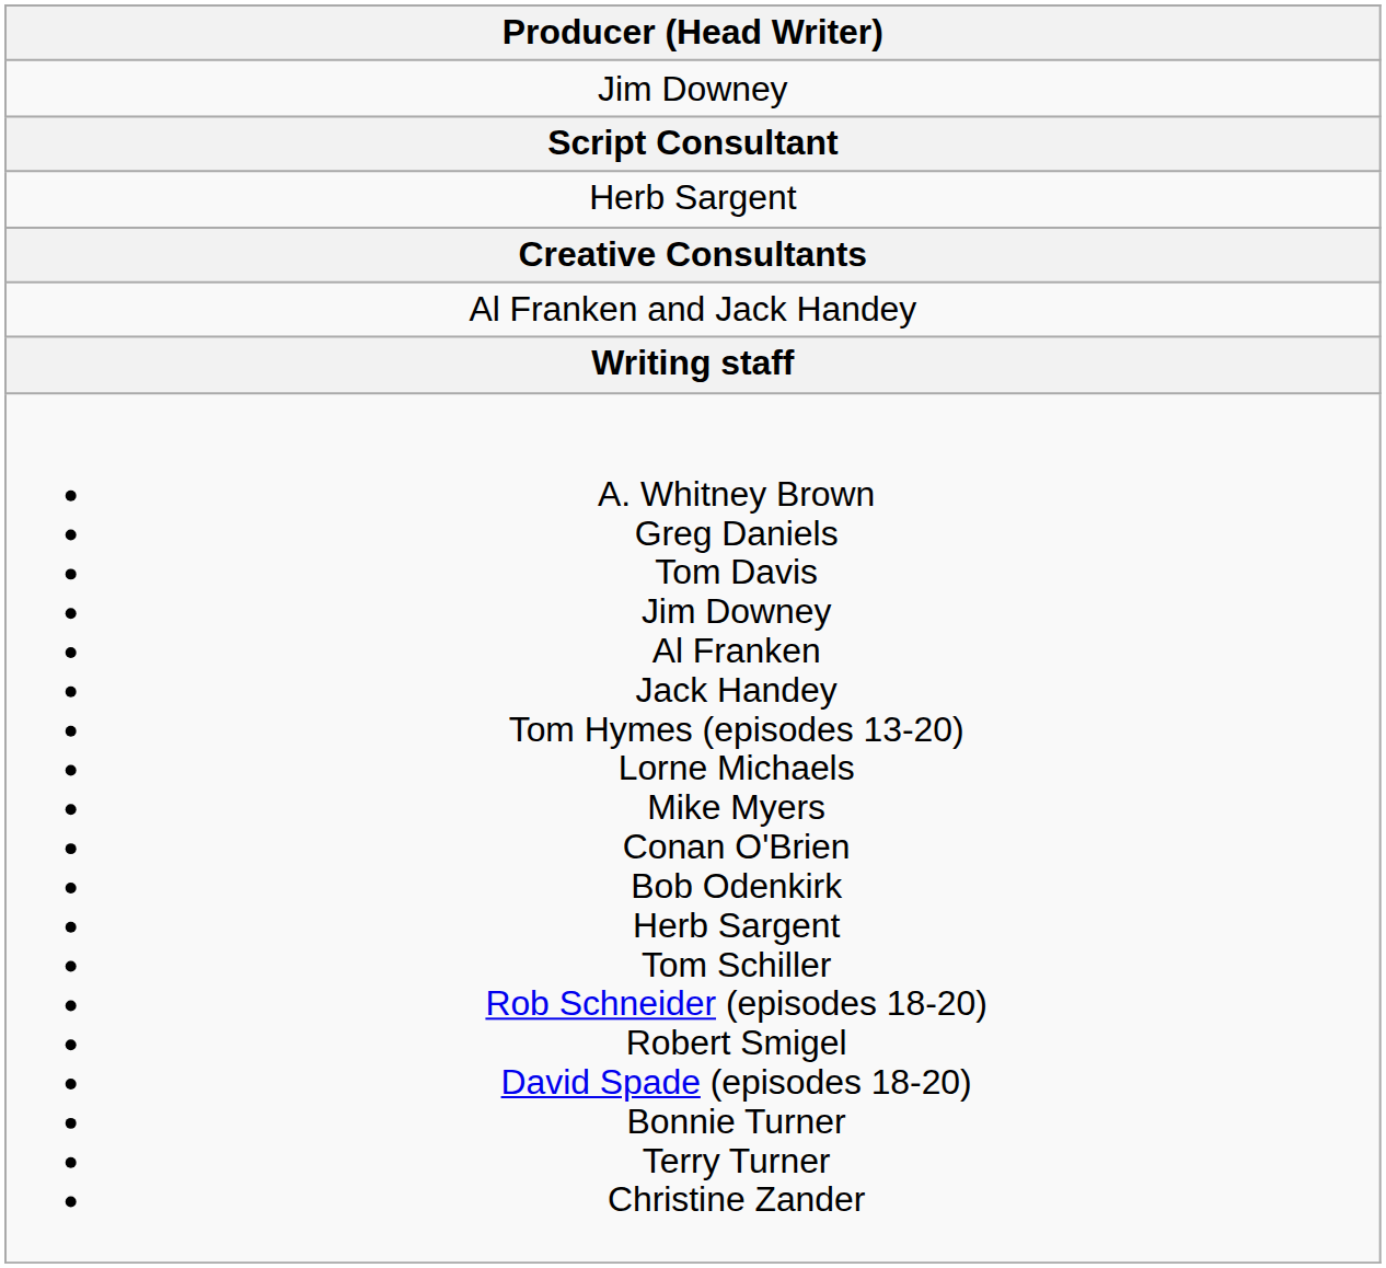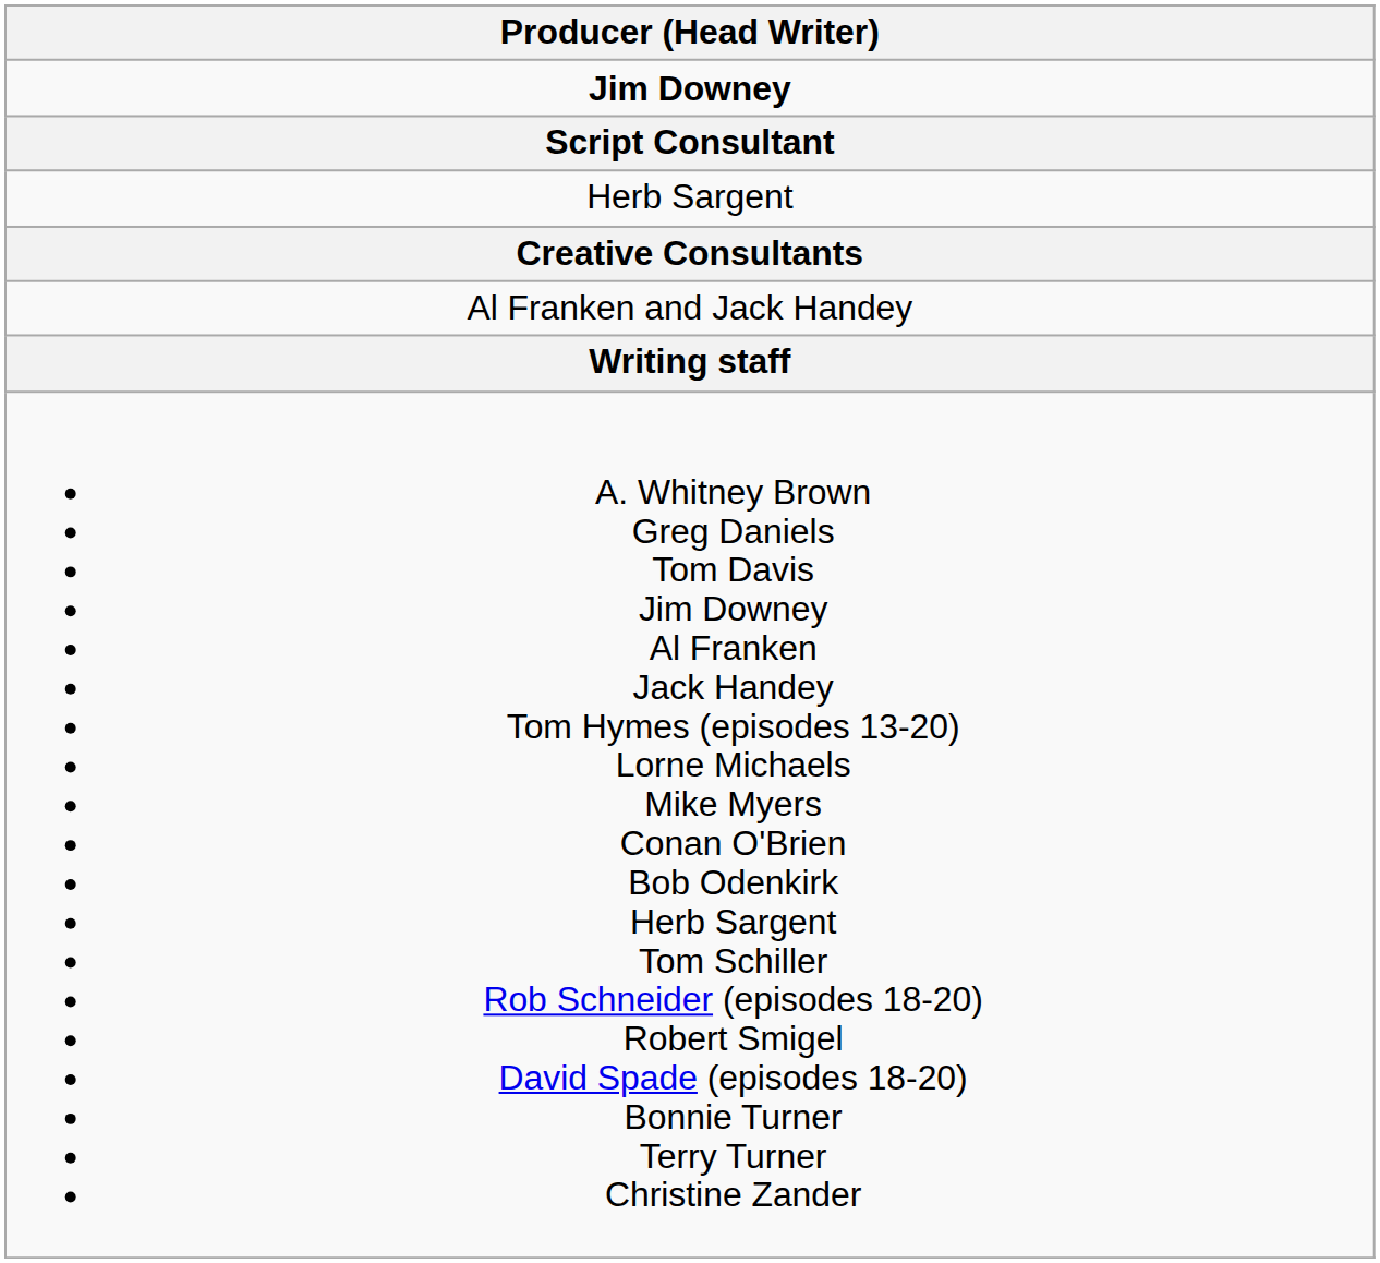row 2 | column 1: normal -> bold
